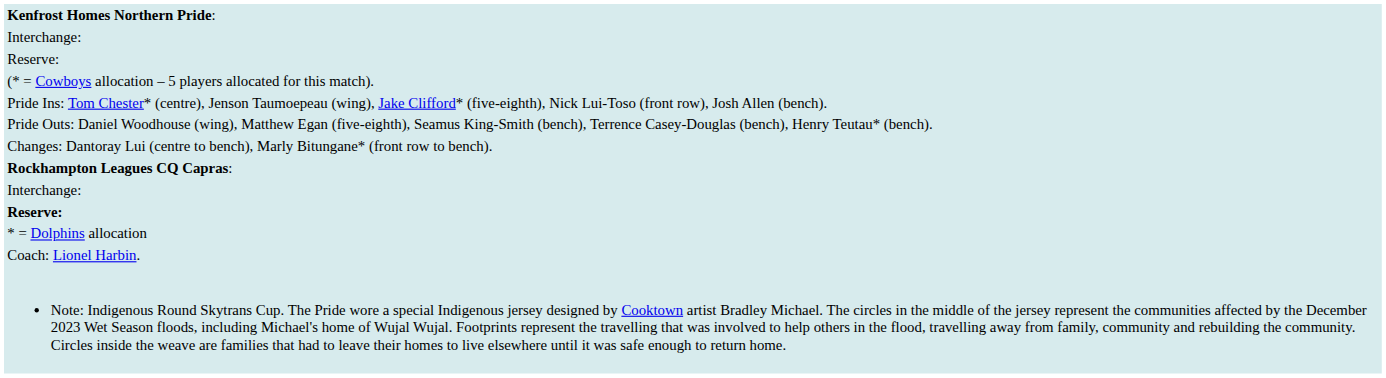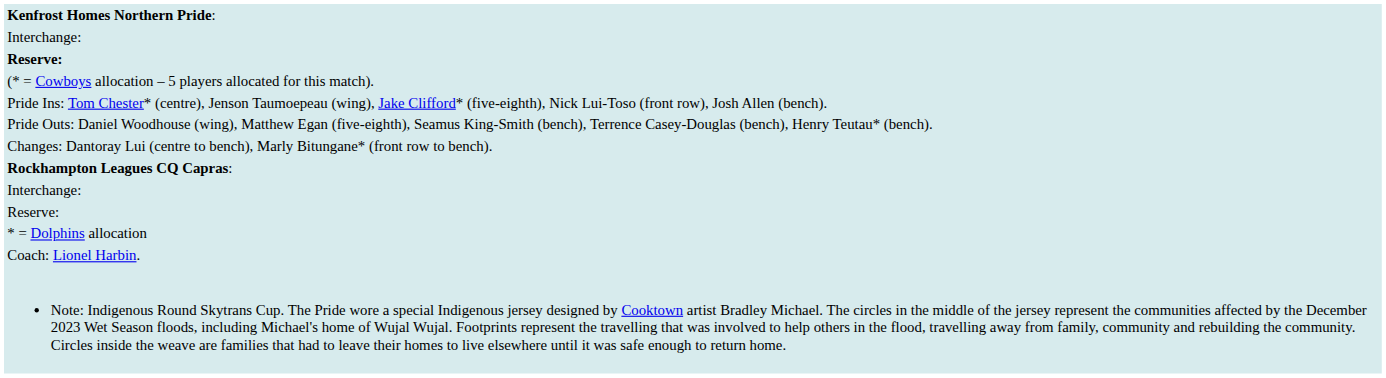row 3 | column 1: normal -> bold
row 10 | column 1: bold -> normal
